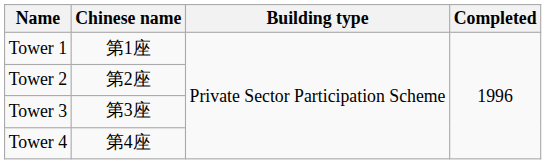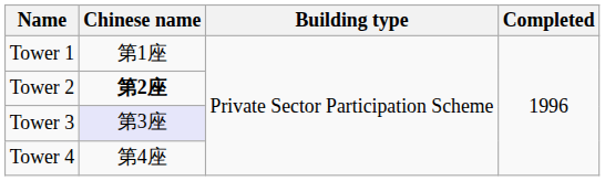Tower 2 | Chinese name: normal -> bold
Tower 3 | Chinese name: no background -> lavender background
